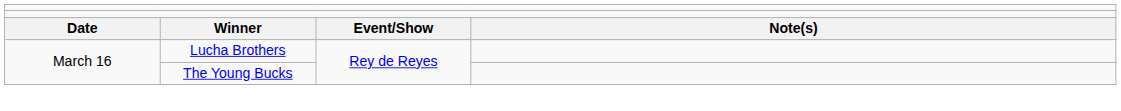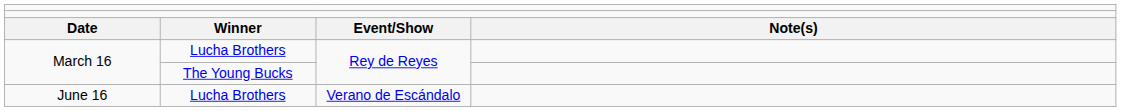+ row: June 16 | Lucha Brothers | Verano de Escándalo
